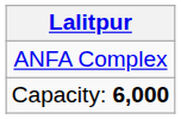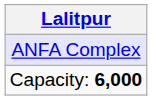row 2 | column 1: no background -> lavender background
